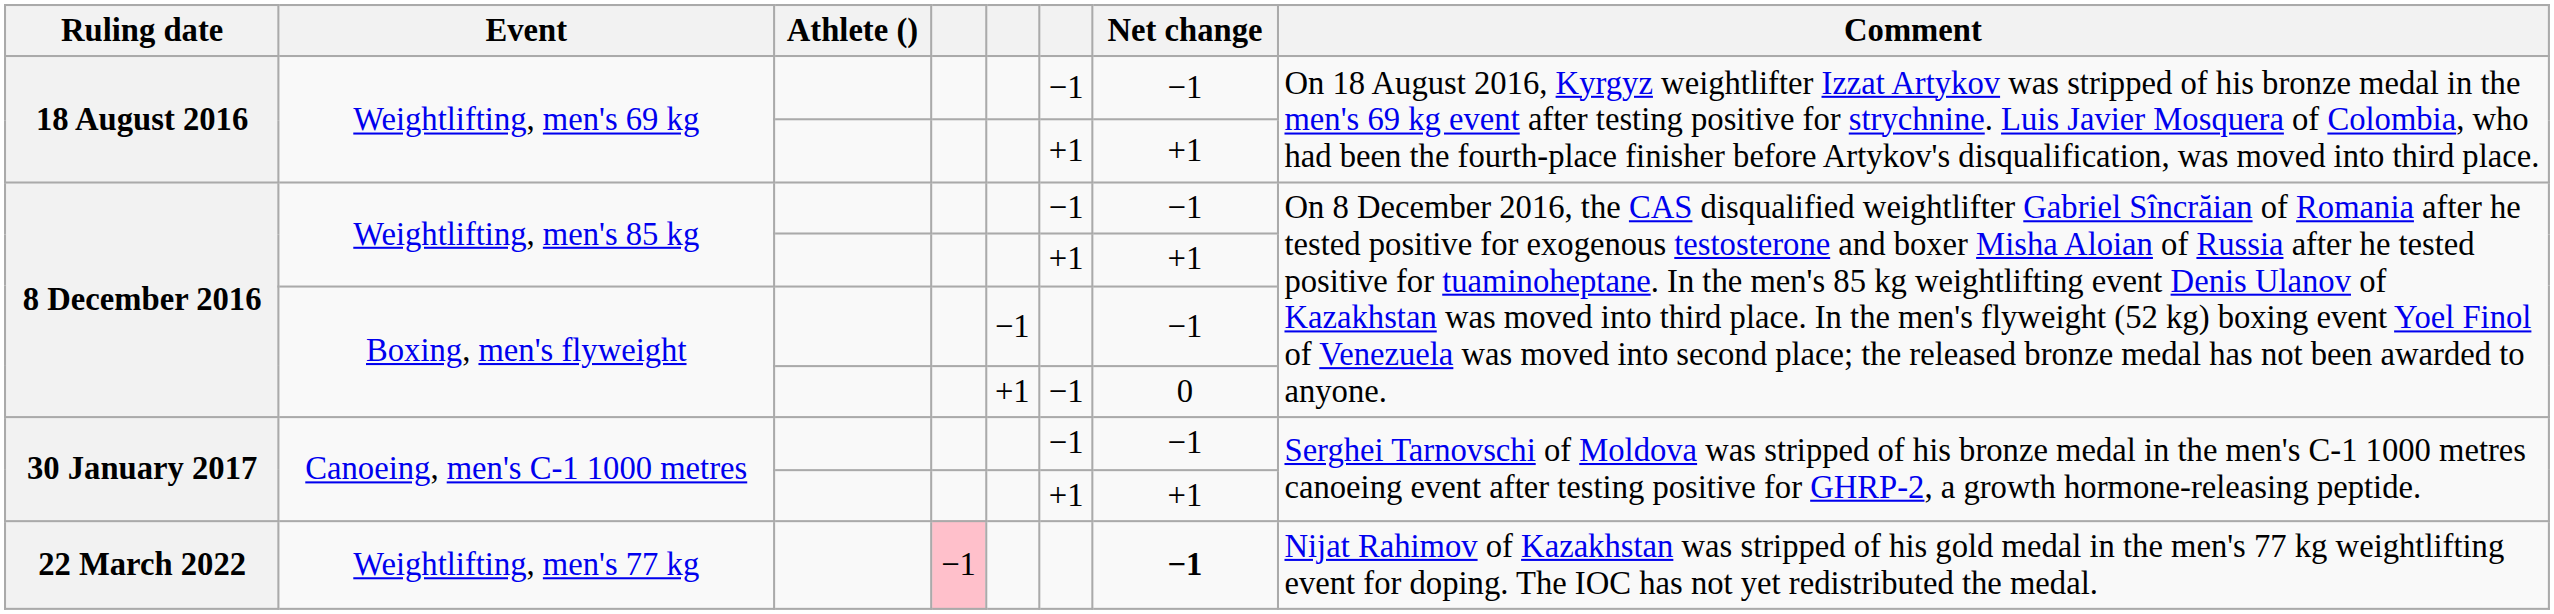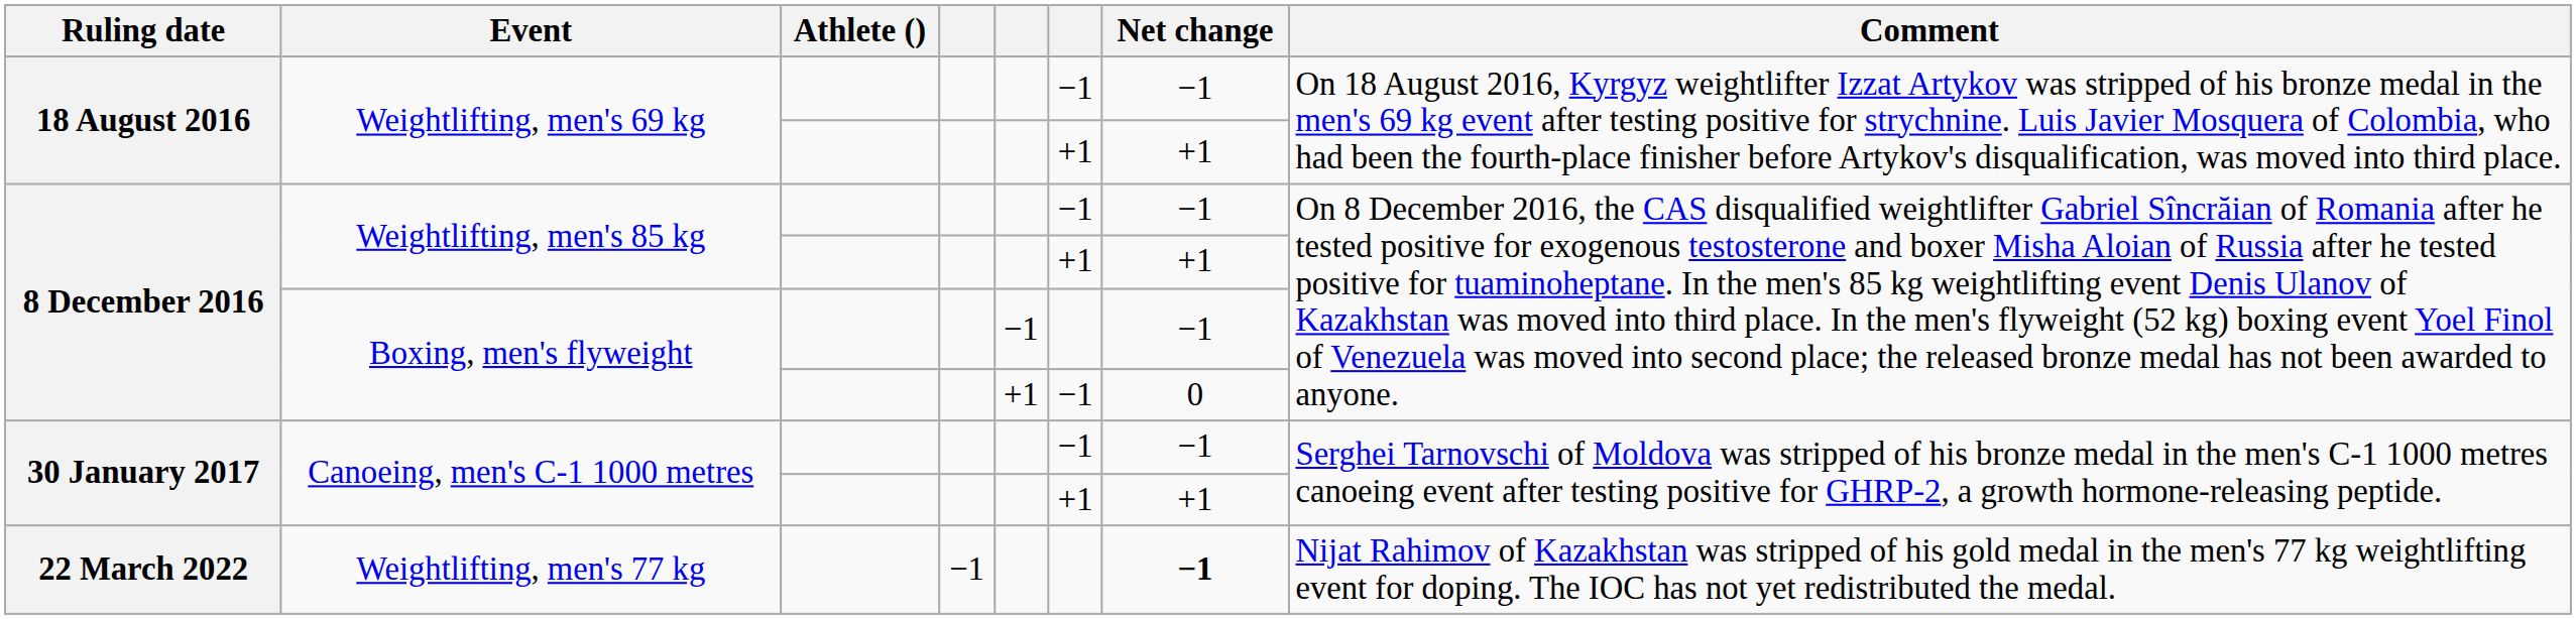Weightlifting, men's 77 kg | column 4: pink background -> no background
